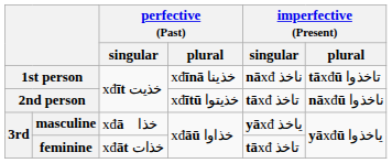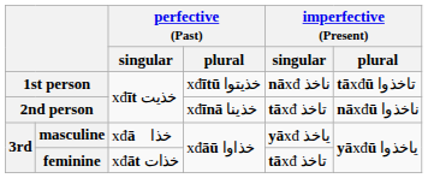1st person | perfective (Past) / plural: xđīnā خذينا -> xđītū خذيتوا
2nd person | perfective (Past) / plural: xđītū خذيتوا -> xđīnā خذينا
